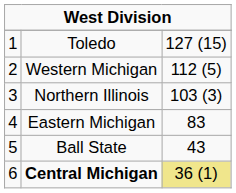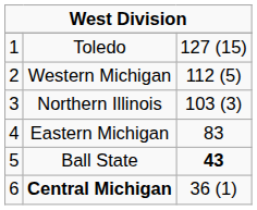Ball State | column 3: normal -> bold
Central Michigan | column 3: khaki background -> no background
